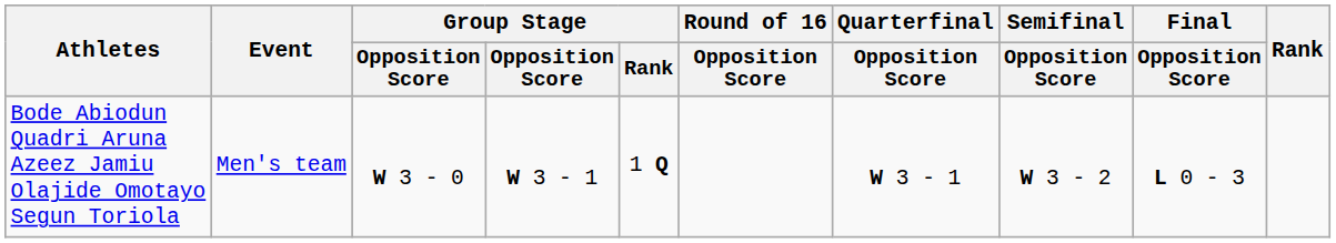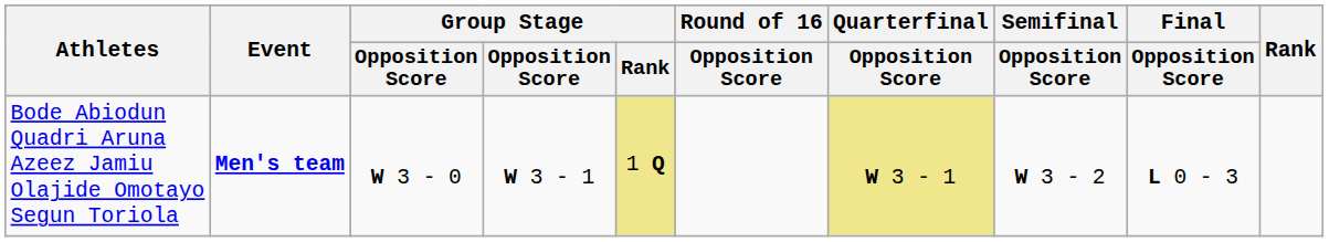row 3 | Event: normal -> bold
row 3 | Group Stage / Rank: no background -> khaki background
row 3 | Quarterfinal / Opposition Score: no background -> khaki background
